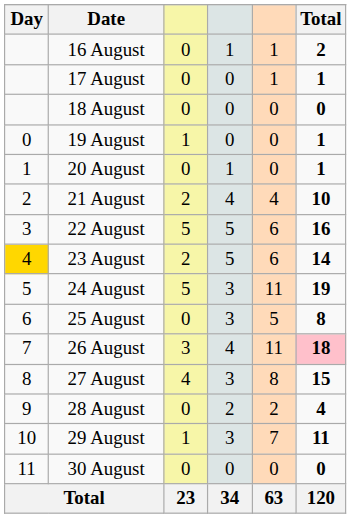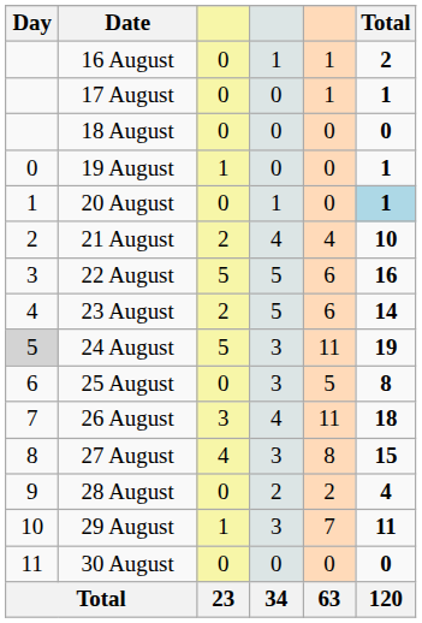20 August | Total: no background -> lightblue background
23 August | Day: gold background -> no background
24 August | Day: no background -> lightgrey background
26 August | Total: pink background -> no background
